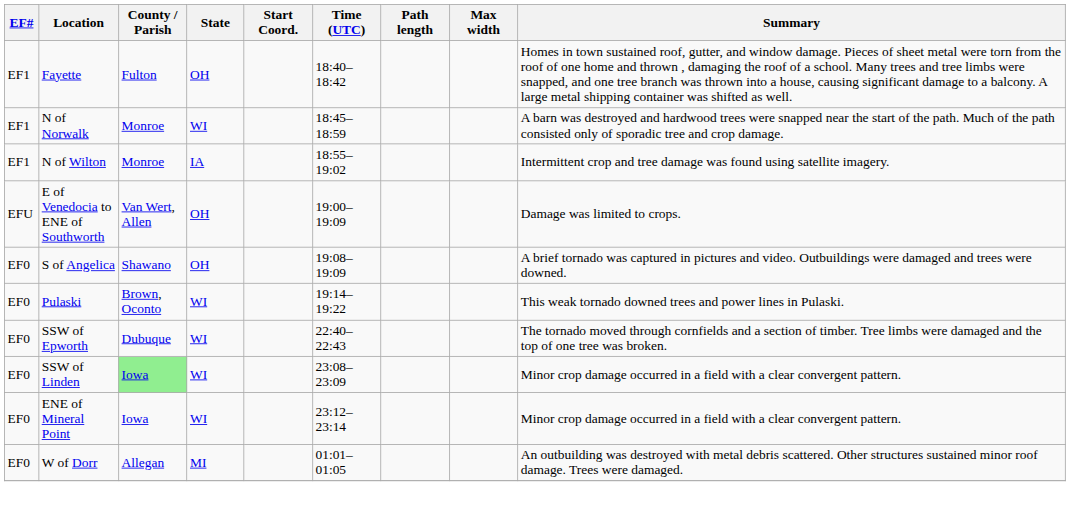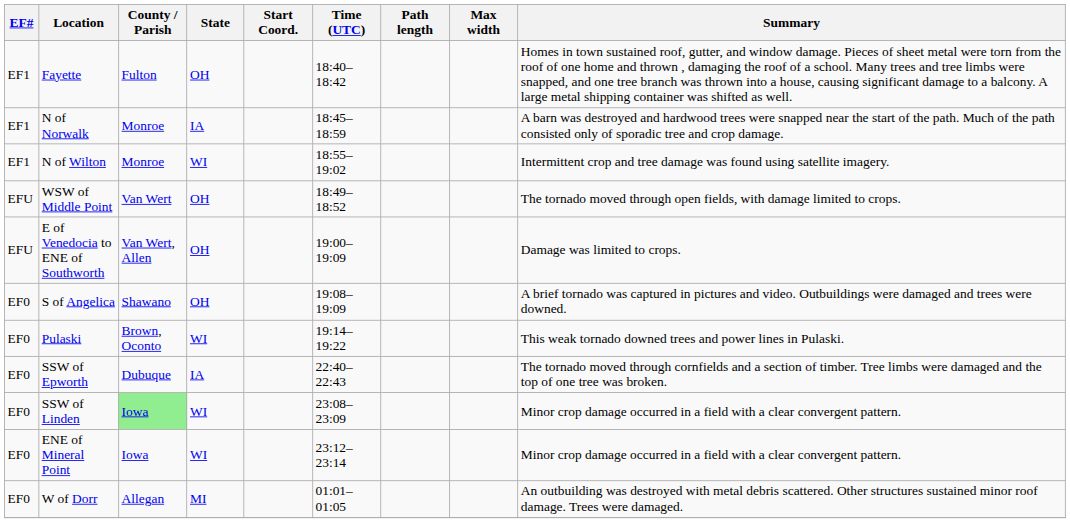N of Norwalk | State: WI -> IA
N of Wilton | State: IA -> WI
+ row: EFU | WSW of Middle Point | Van Wert | OH | 18:49–18:52 | The tornado moved through open fields, with damage limited to crops.
SSW of Epworth | State: WI -> IA
